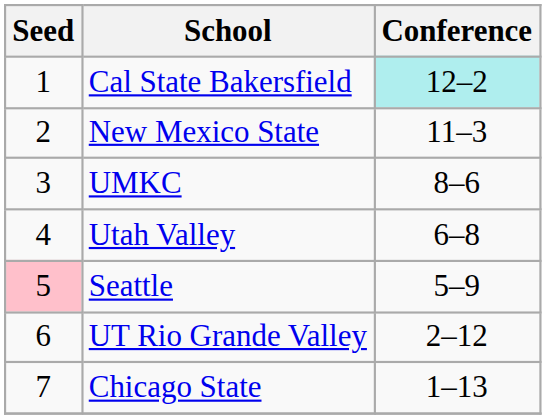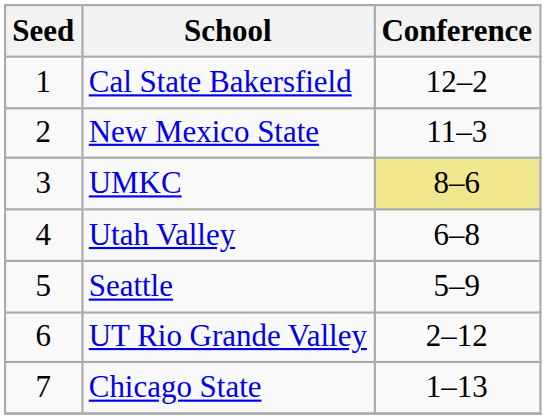Cal State Bakersfield | Conference: paleturquoise background -> no background
UMKC | Conference: no background -> khaki background
Seattle | Seed: pink background -> no background
